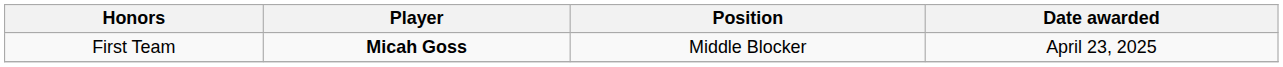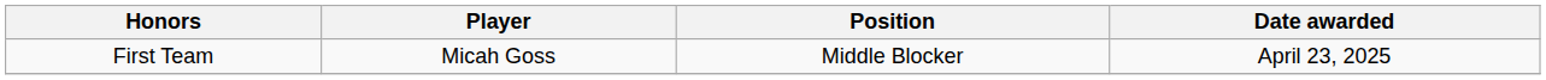First Team | Player: bold -> normal
